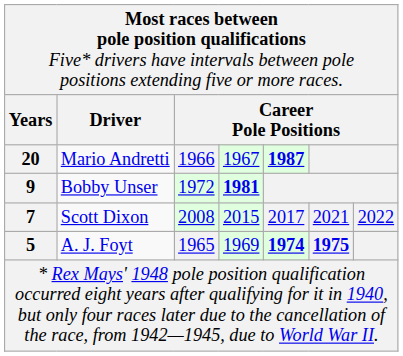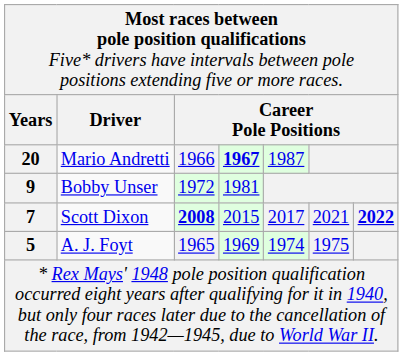Mario Andretti | column 4: normal -> bold
Mario Andretti | column 5: bold -> normal
Bobby Unser | column 4: bold -> normal
Scott Dixon | column 3: normal -> bold
Scott Dixon | column 7: normal -> bold
A. J. Foyt | column 5: bold -> normal
A. J. Foyt | column 6: bold -> normal
